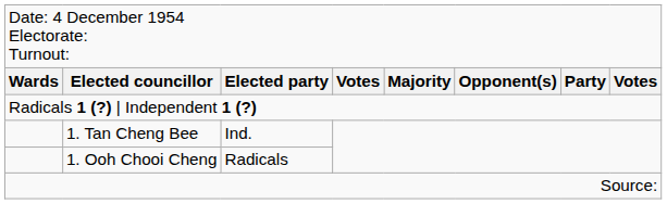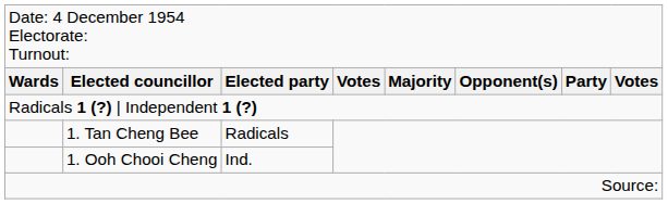1. Tan Cheng Bee | column 3: Ind. -> Radicals
1. Ooh Chooi Cheng | column 3: Radicals -> Ind.
